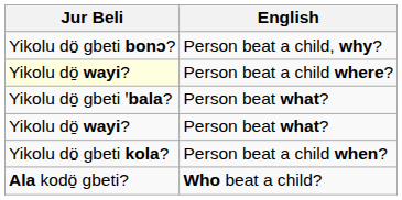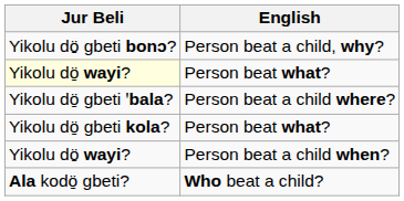row 3 | English: Person beat a child where? -> Person beat what?
row 4 | English: Person beat what? -> Person beat a child where?
row 5 | Jur Beli: Yikolu dö̱ wayi? -> Yikolu dö̱ gbeti kola?
row 6 | Jur Beli: Yikolu dö̱ gbeti kola? -> Yikolu dö̱ wayi?
